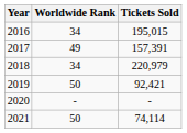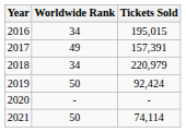2019 | Tickets Sold: 92,421 -> 92,424
